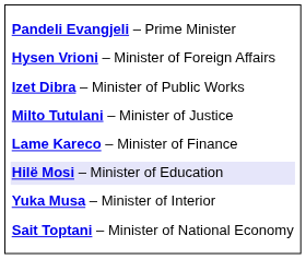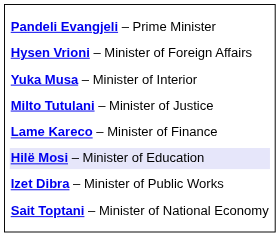row 3 | column 1: Izet Dibra – Minister of Public Works -> Yuka Musa – Minister of Interior
row 7 | column 1: Yuka Musa – Minister of Interior -> Izet Dibra – Minister of Public Works
